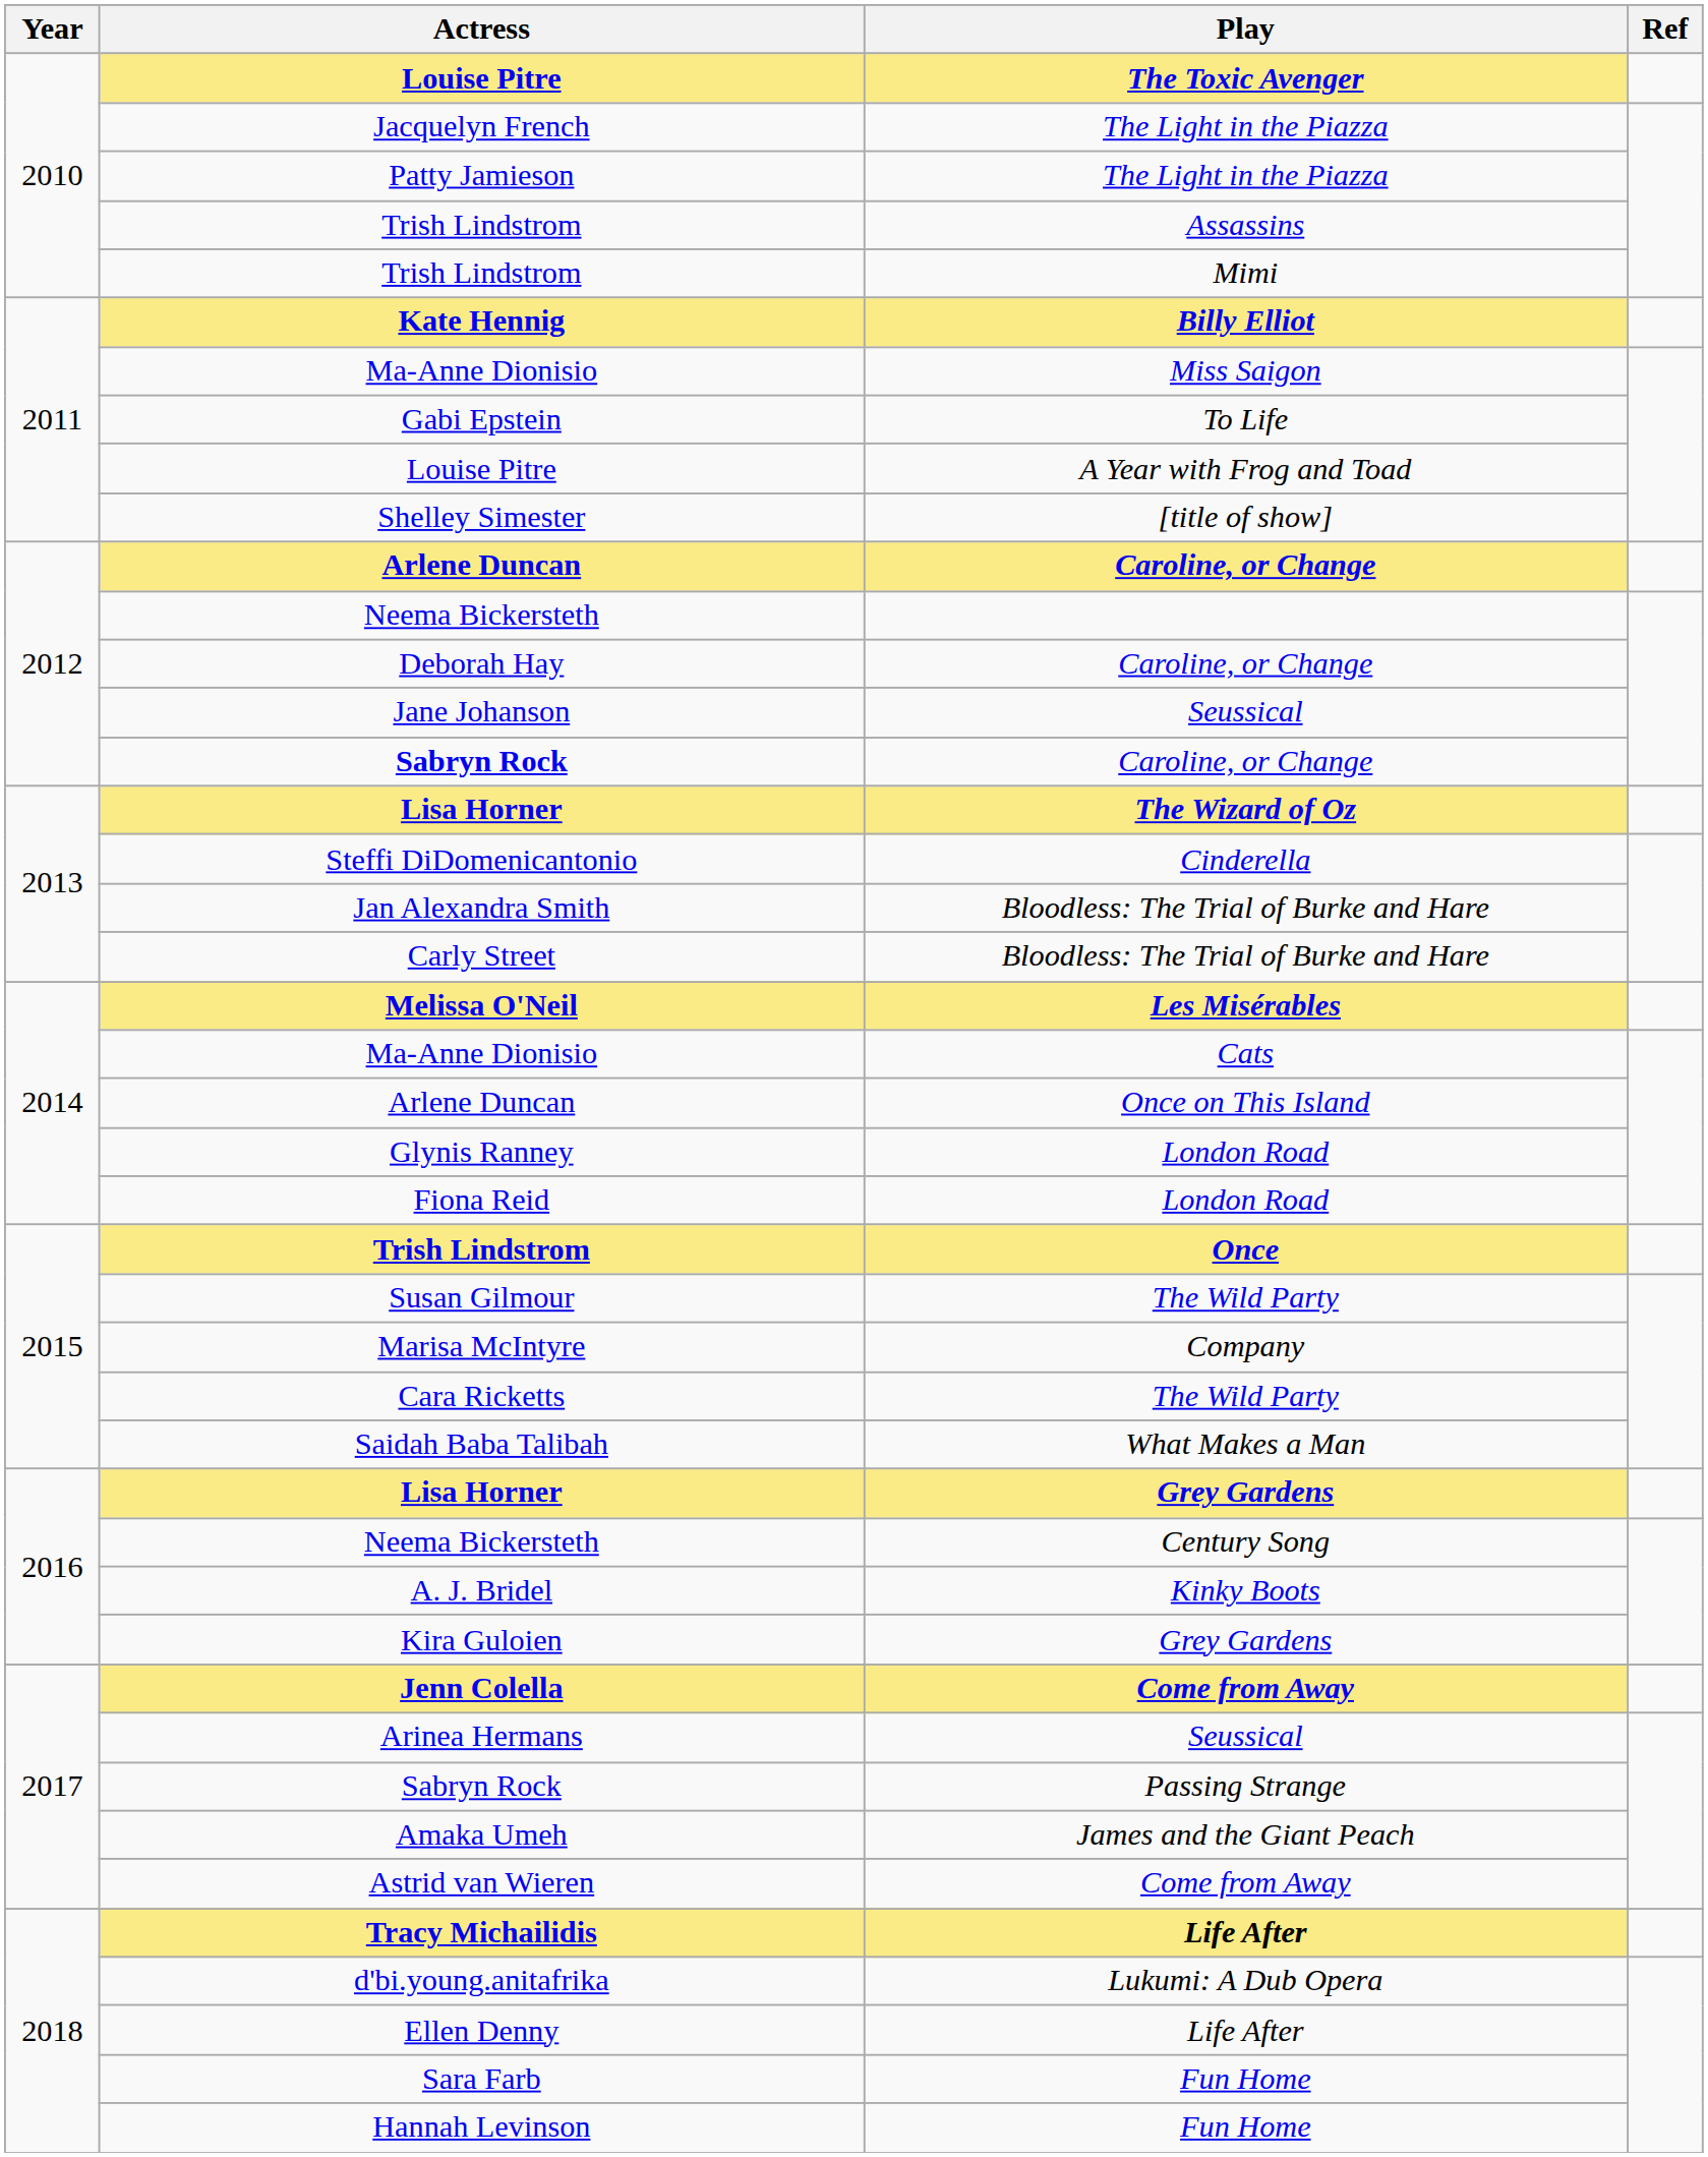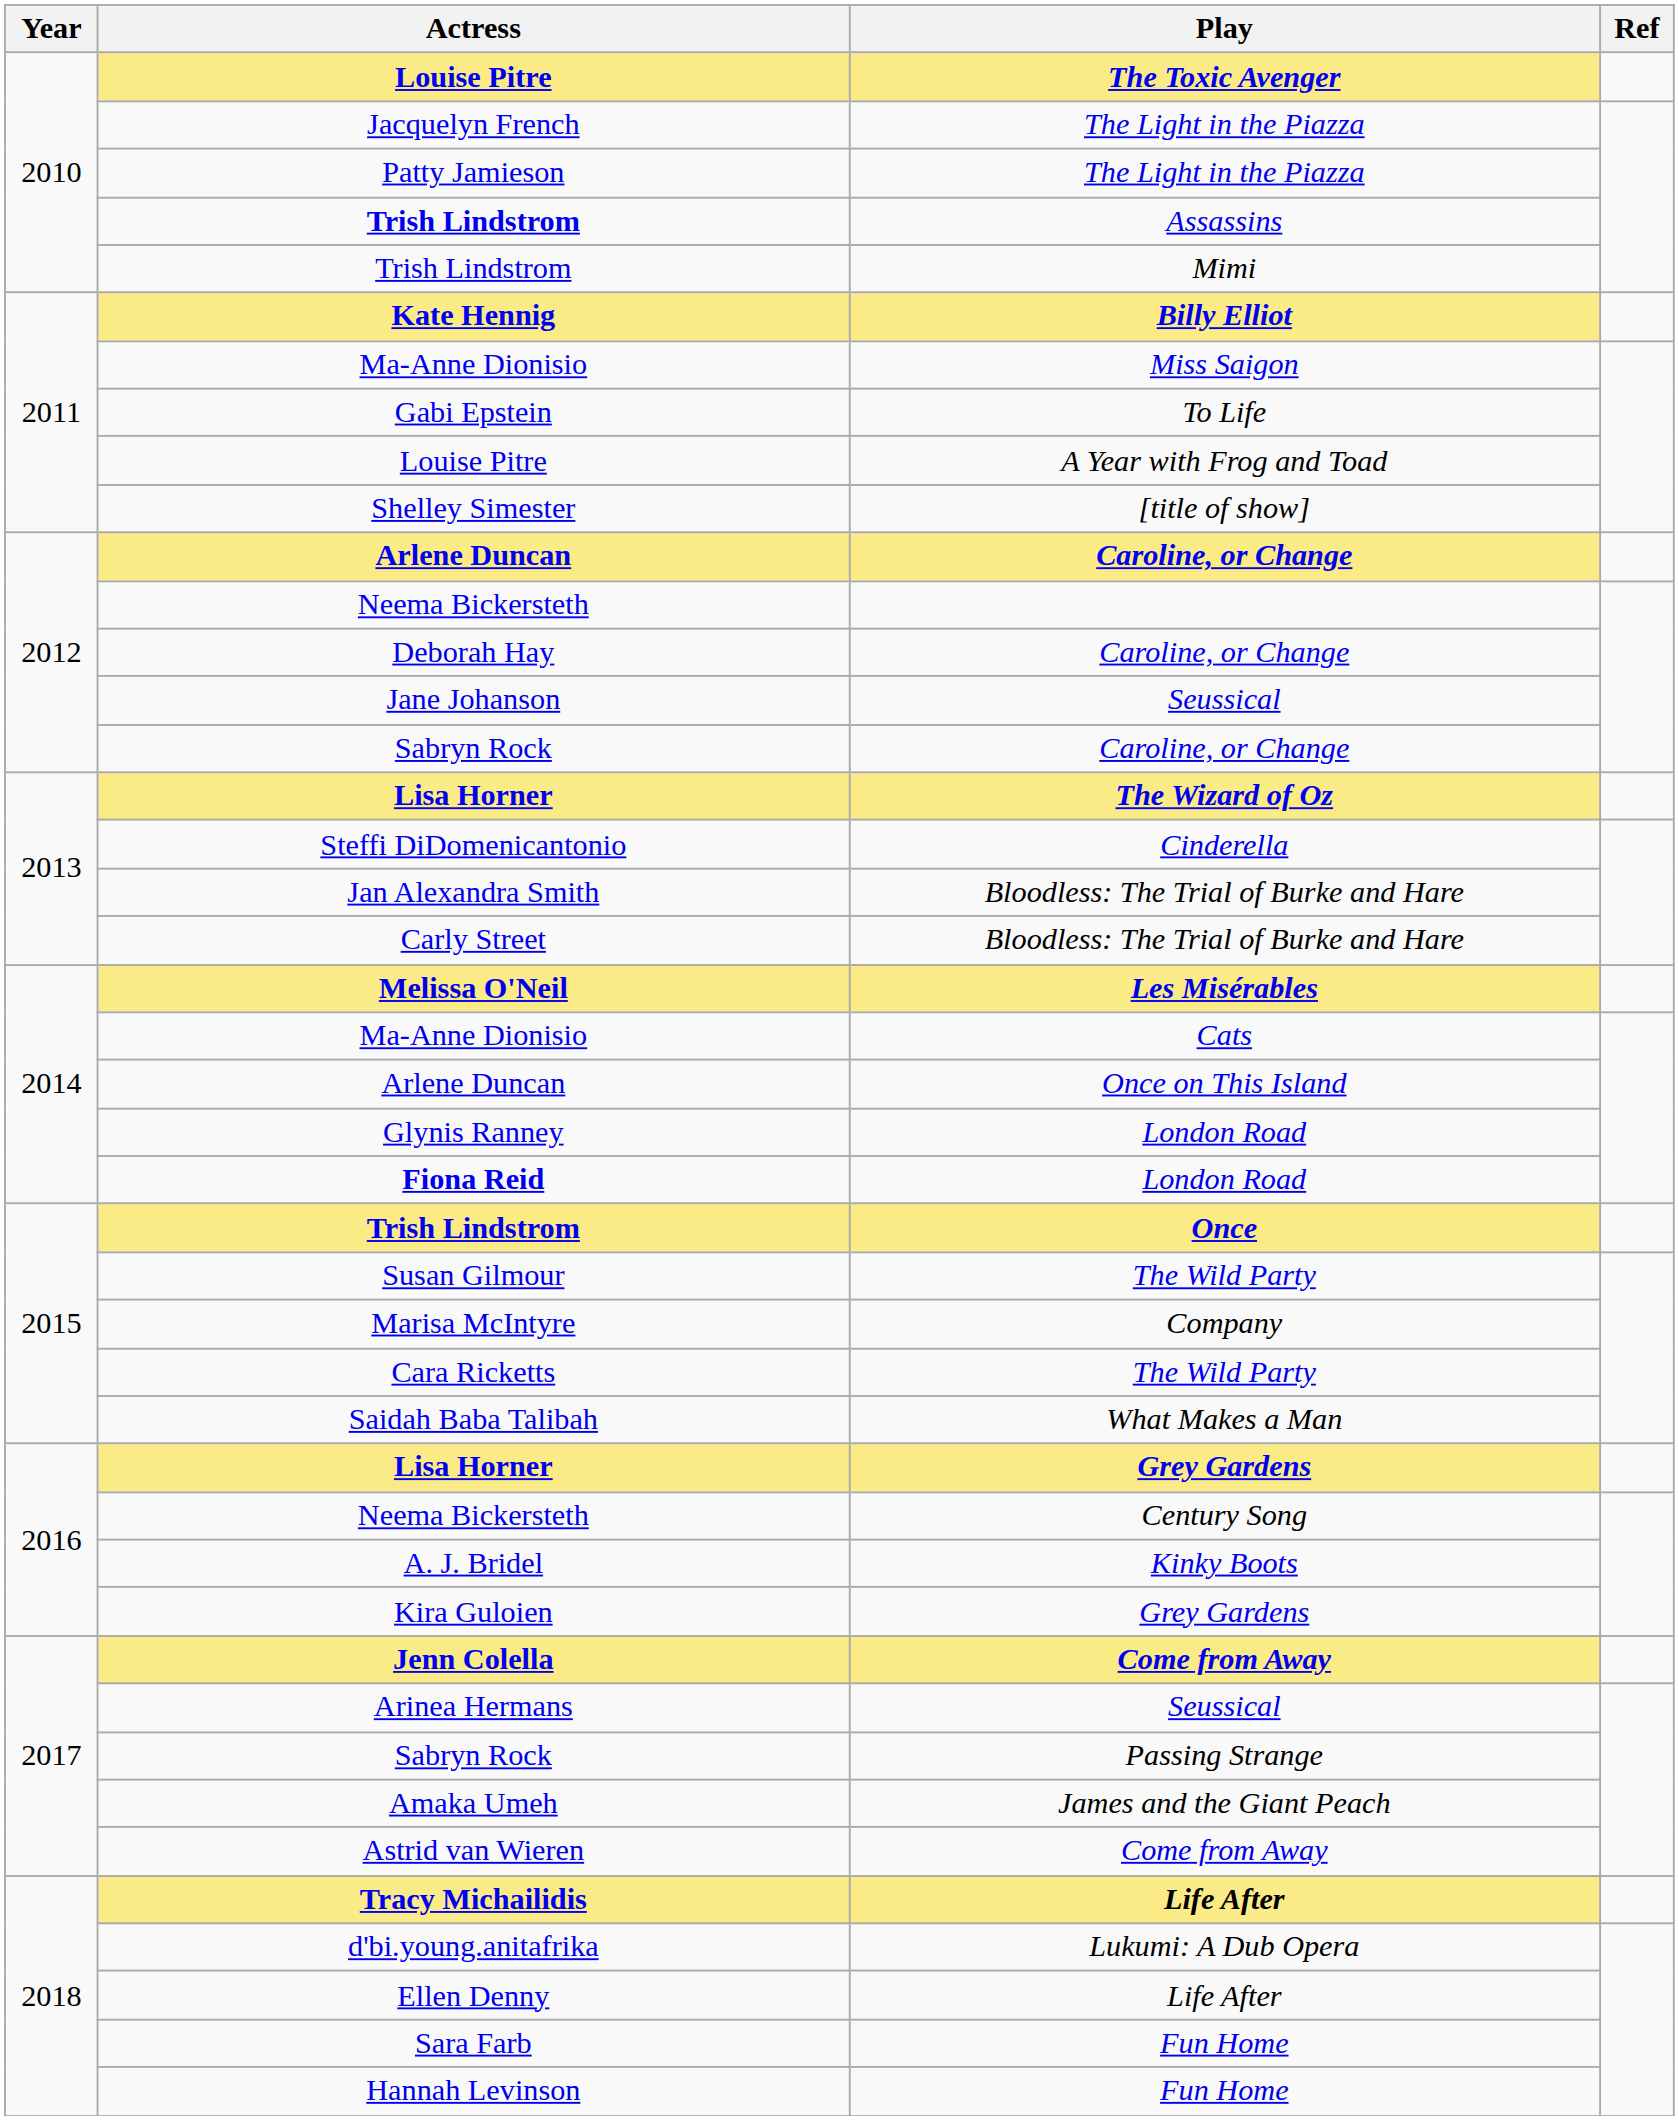Trish Lindstrom / Assassins | Actress: normal -> bold
Sabryn Rock / Caroline, or Change | Actress: bold -> normal
Fiona Reid | Actress: normal -> bold
